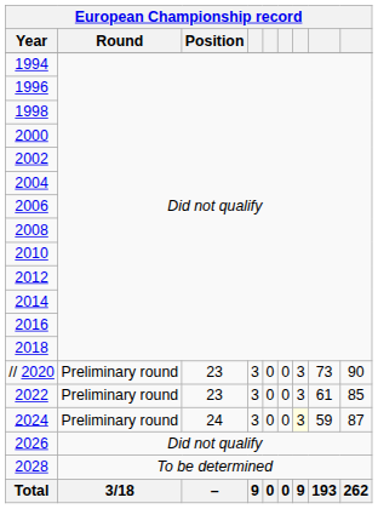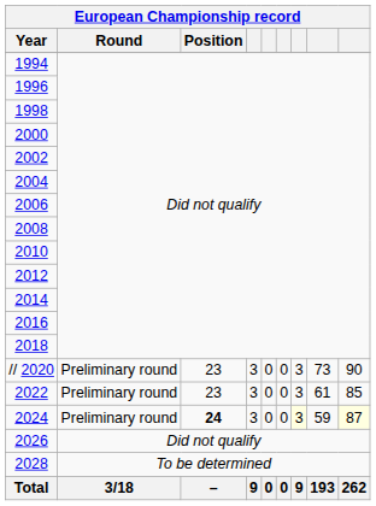2024 | Position: normal -> bold
2024 | column 9: no background -> lightyellow background
